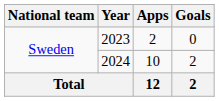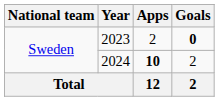2023 | Goals: normal -> bold
2024 | Apps: normal -> bold
